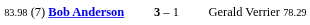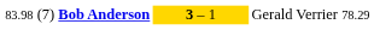83.98 (7) Bob Anderson | column 2: no background -> gold background
